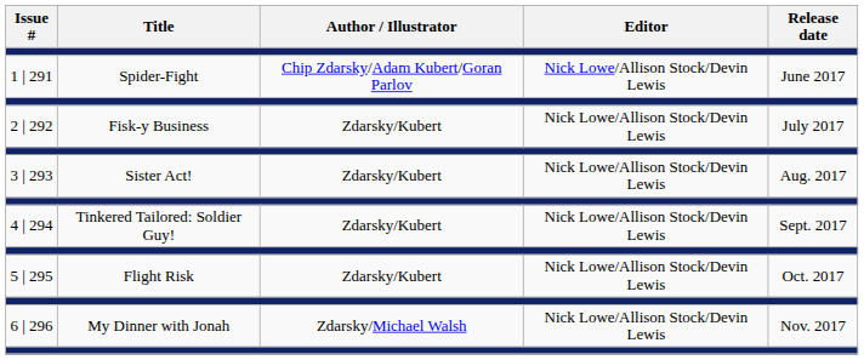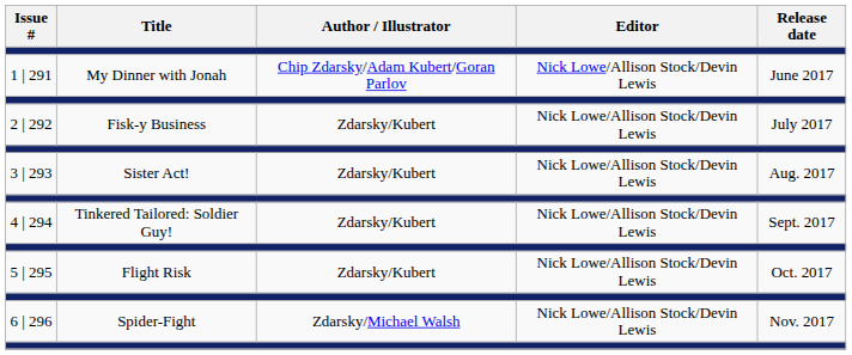row 3 | Title: Spider-Fight -> My Dinner with Jonah
row 13 | Title: My Dinner with Jonah -> Spider-Fight
